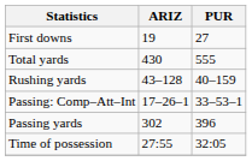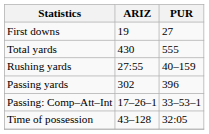Rushing yards | ARIZ: 43–128 -> 27:55
rows swapped: Passing yards <-> Passing: Comp–Att–Int
Time of possession | ARIZ: 27:55 -> 43–128
